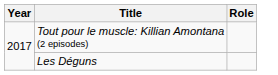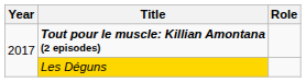Tout pour le muscle: Killian Amontana (2 episodes) | Title: normal -> bold
Les Déguns | Title: no background -> gold background
